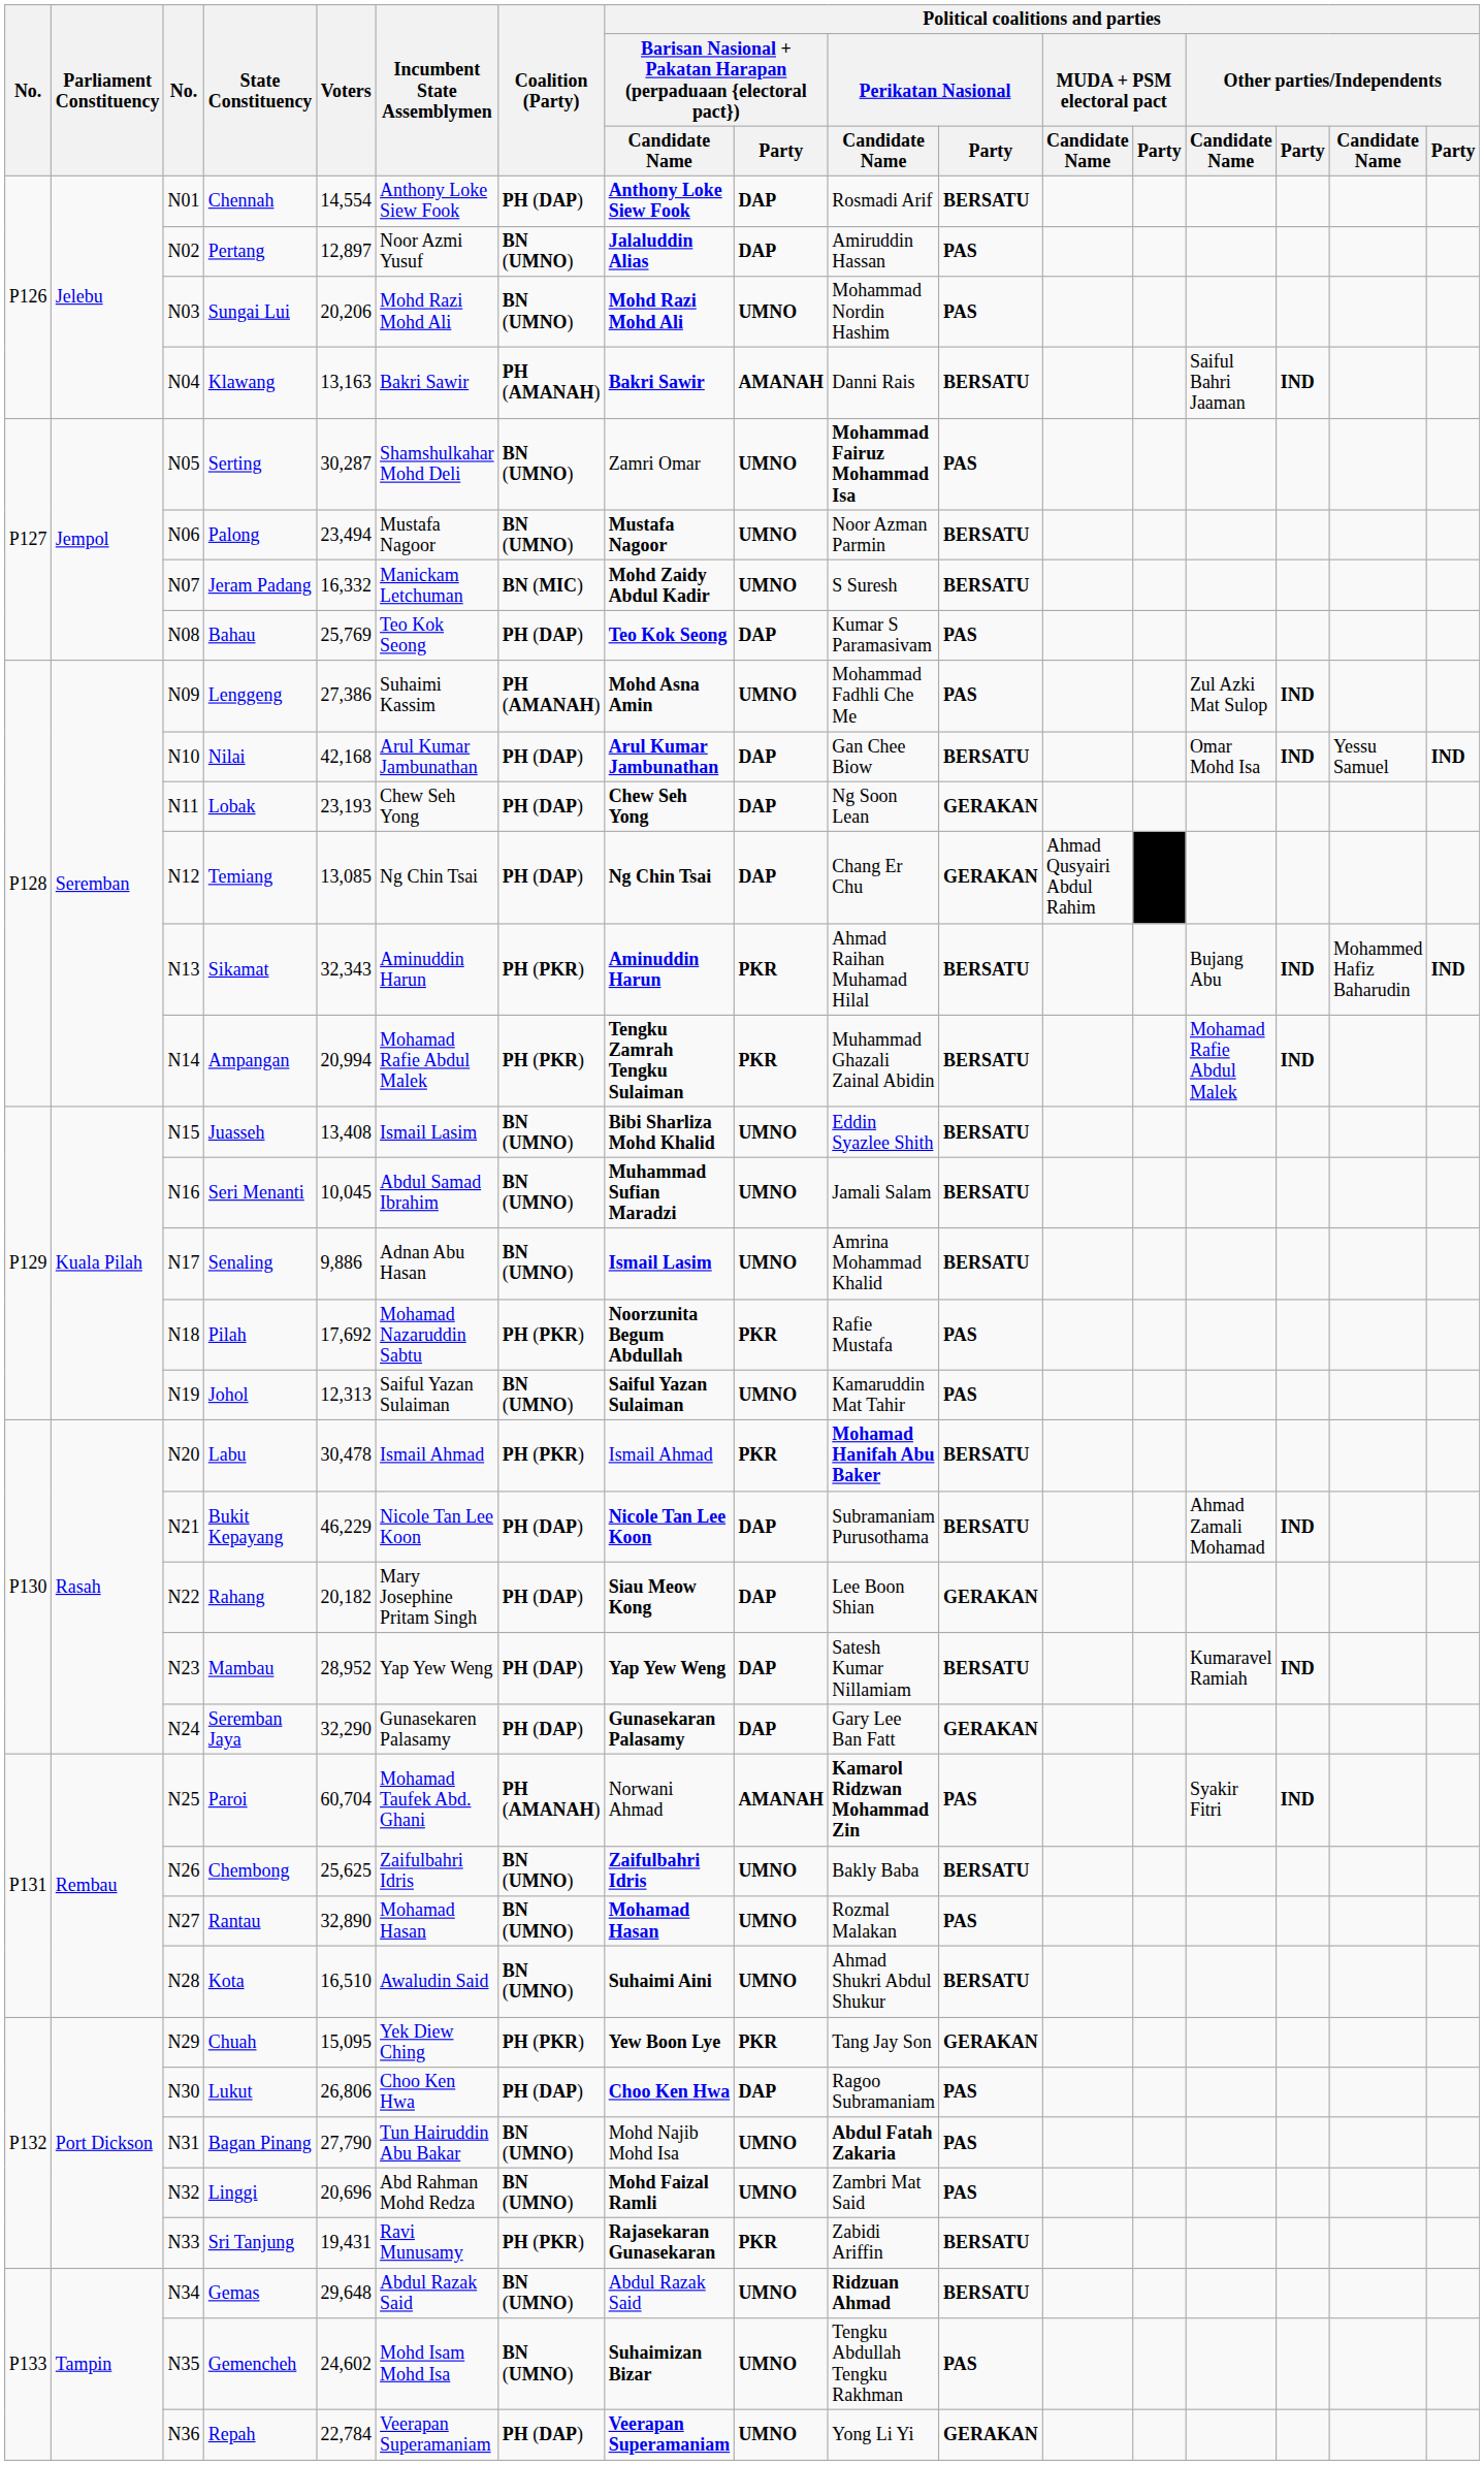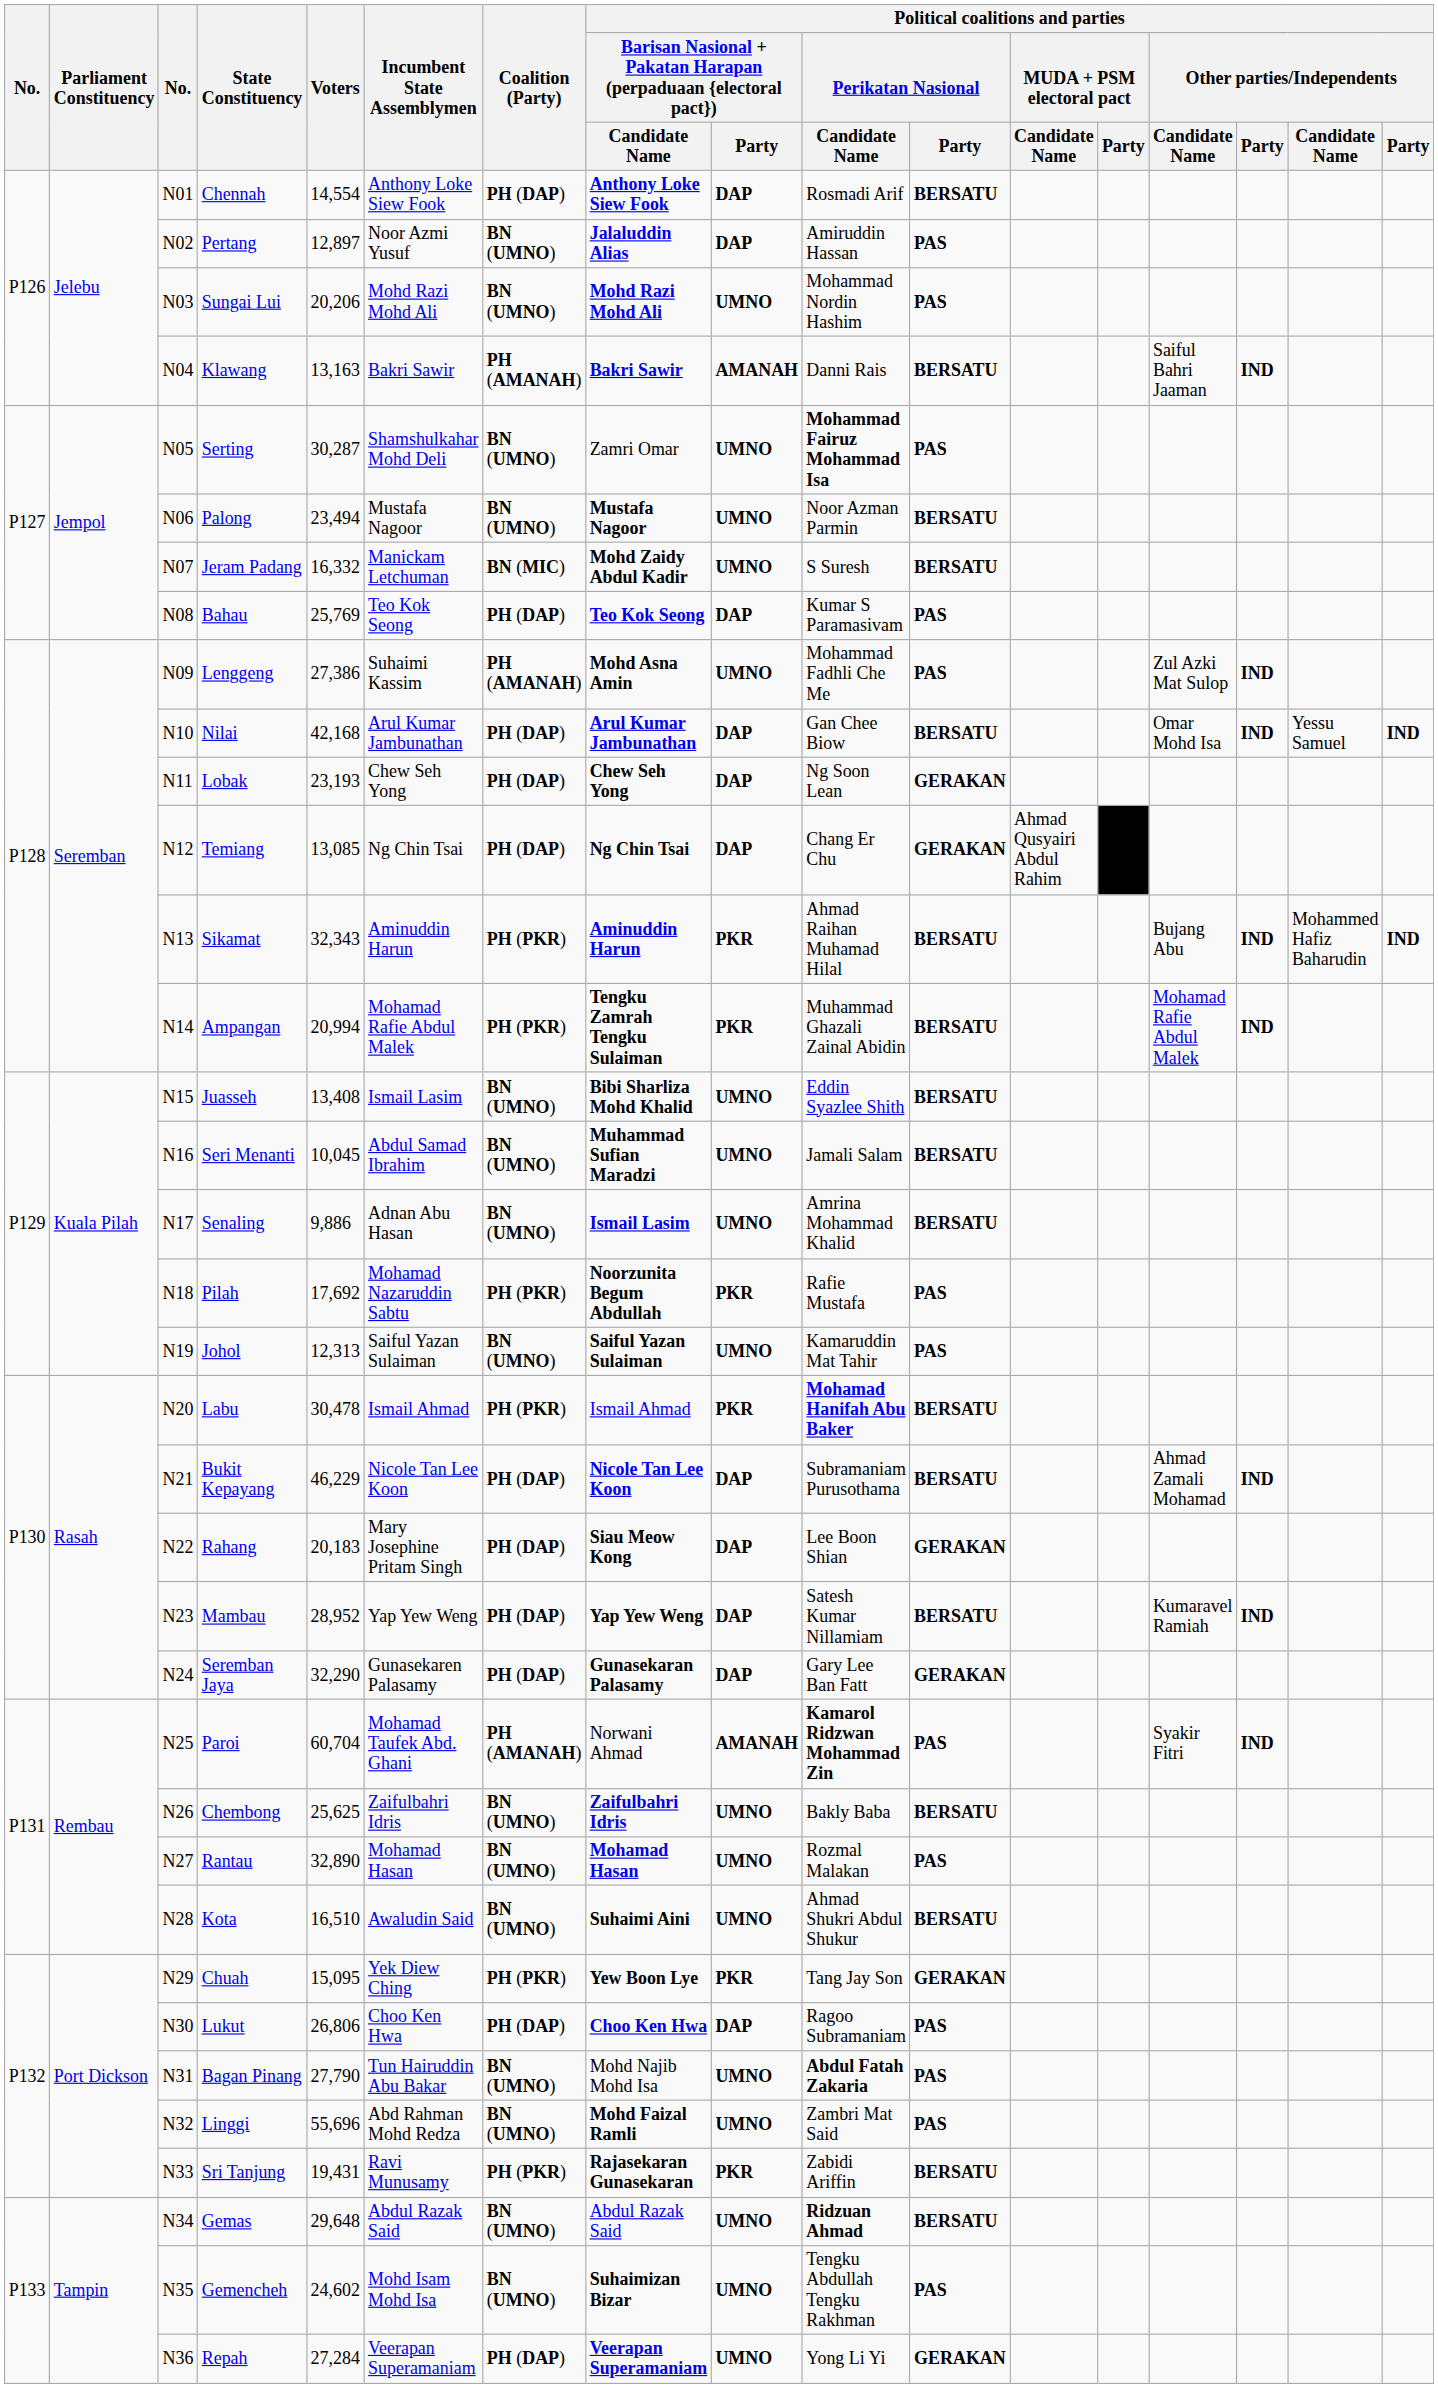Rahang | Voters: 20,182 -> 20,183
Linggi | Voters: 20,696 -> 55,696
Repah | Voters: 22,784 -> 27,284
